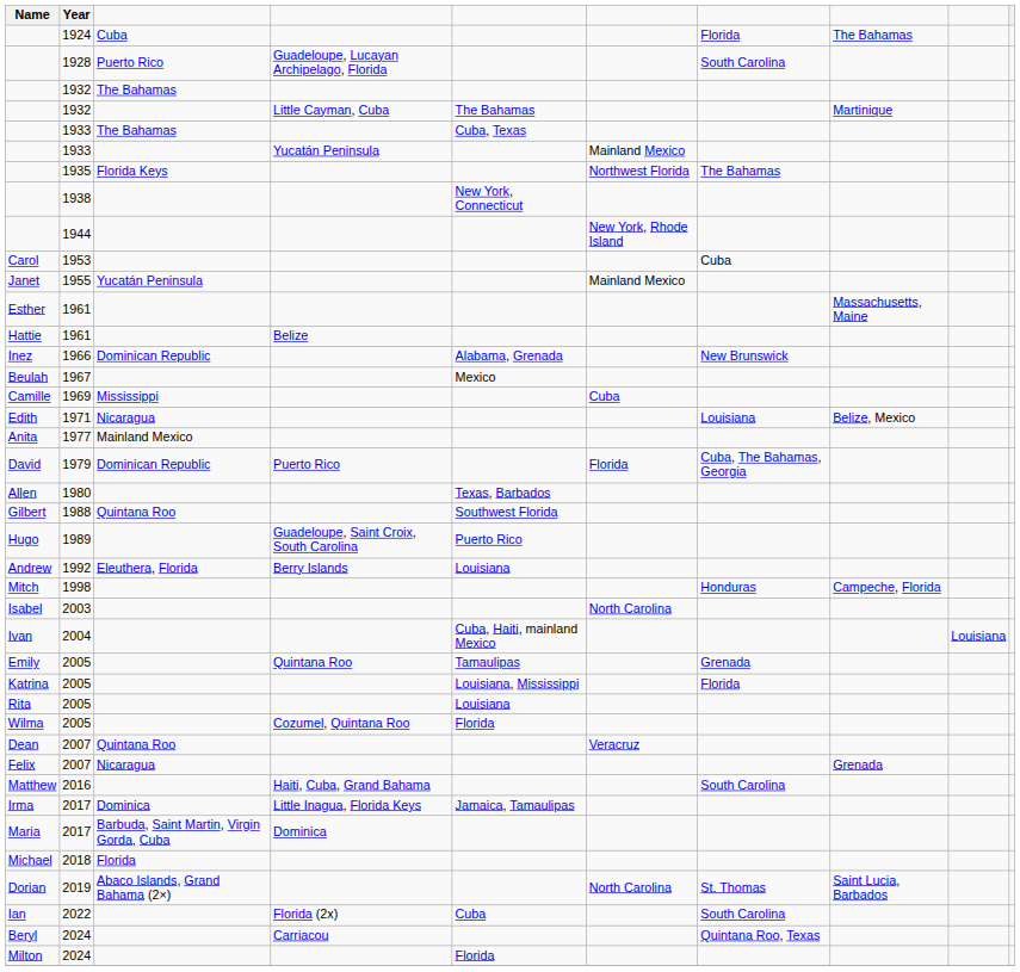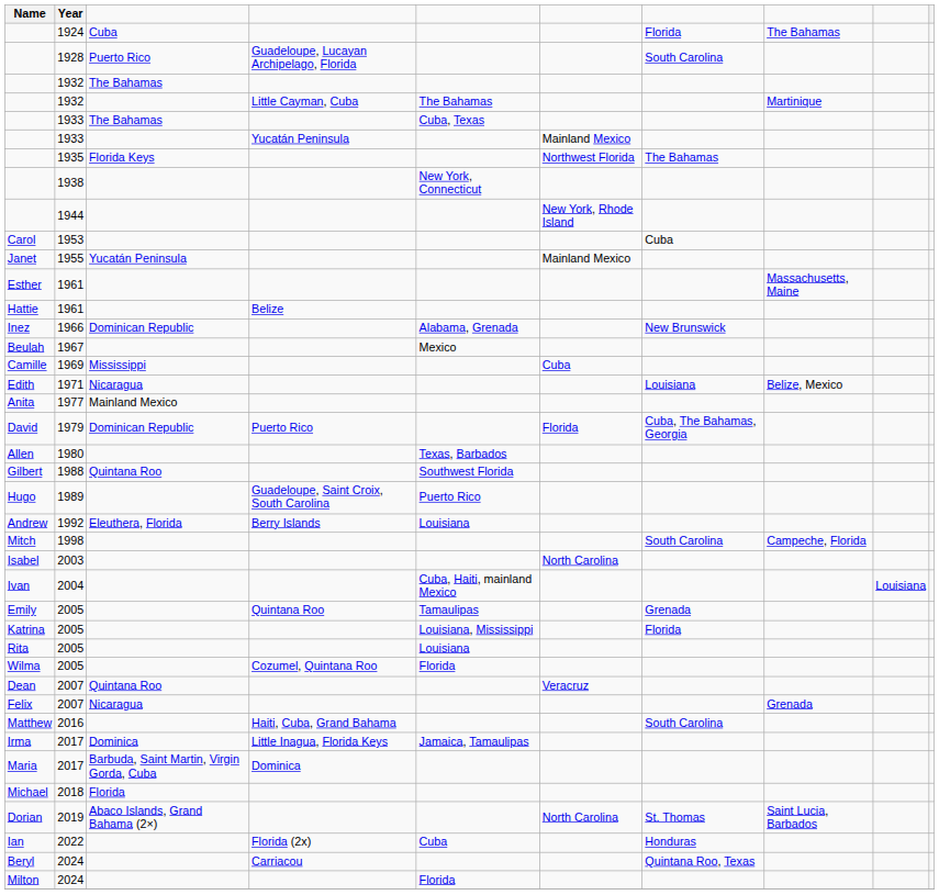Mitch | column 7: Honduras -> South Carolina
Ian | column 7: South Carolina -> Honduras
